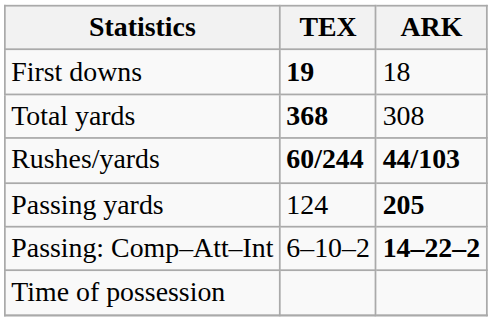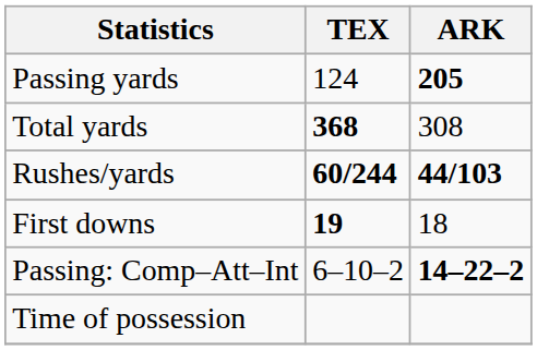rows swapped: First downs <-> Passing yards
